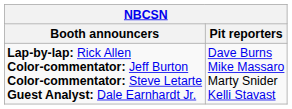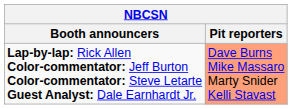row 3 | Pit reporters: no background -> lightsalmon background
